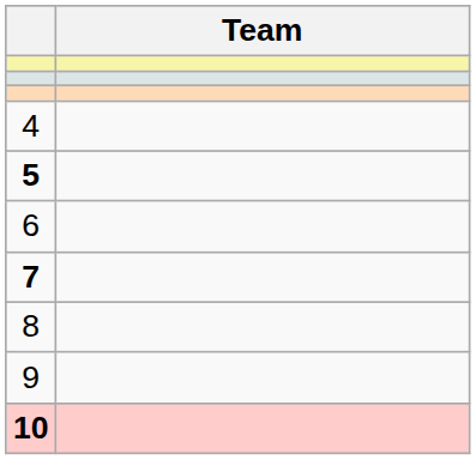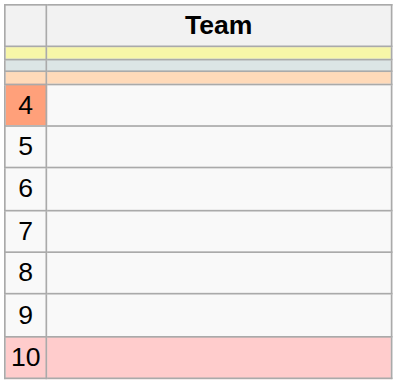row 5 | column 1: no background -> lightsalmon background
row 6 | column 1: bold -> normal
row 8 | column 1: bold -> normal
row 11 | column 1: bold -> normal
